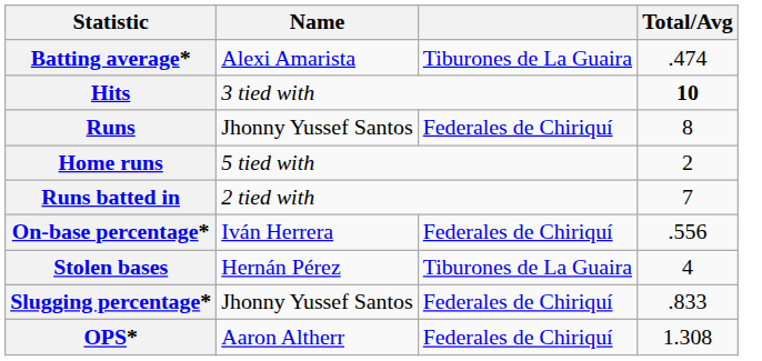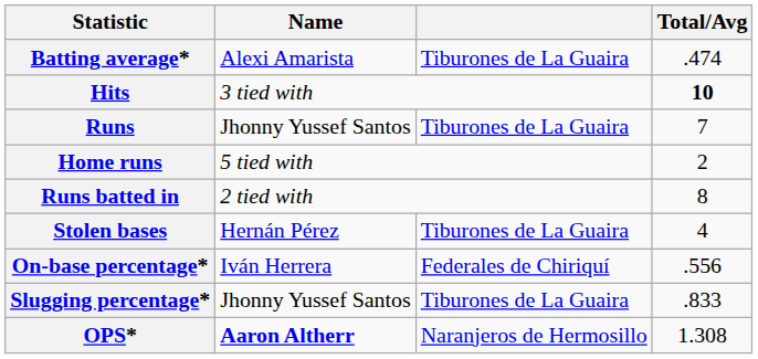Runs | column 3: Federales de Chiriquí -> Tiburones de La Guaira
Runs | Total/Avg: 8 -> 7
Runs batted in | Total/Avg: 7 -> 8
rows swapped: Stolen bases <-> On-base percentage*
Slugging percentage* | column 3: Federales de Chiriquí -> Tiburones de La Guaira
OPS* | Name: normal -> bold
OPS* | column 3: Federales de Chiriquí -> Naranjeros de Hermosillo
